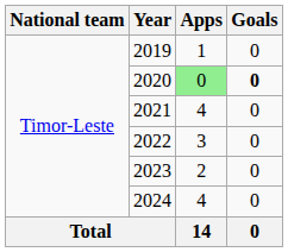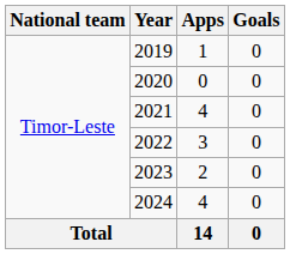2020 | Apps: lightgreen background -> no background
2020 | Goals: bold -> normal
